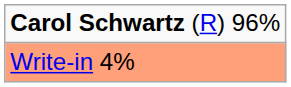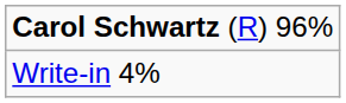row 2 | column 1: lightsalmon background -> no background
